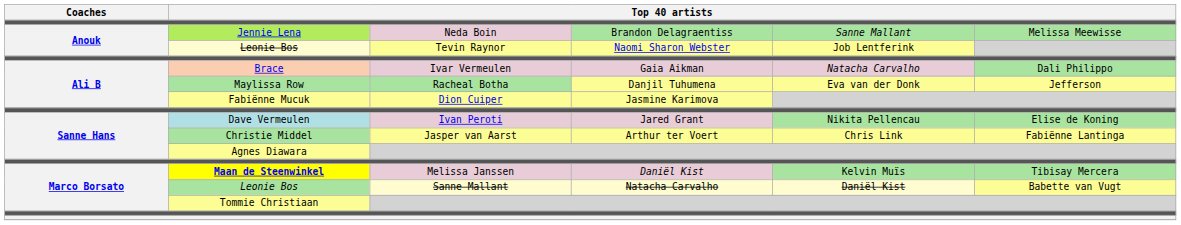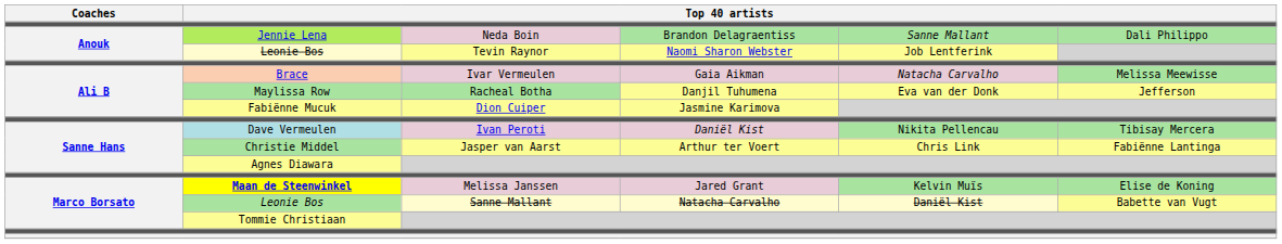Jennie Lena | column 6: Melissa Meewisse -> Dali Philippo
Brace | column 6: Dali Philippo -> Melissa Meewisse
Dave Vermeulen | column 4: Jared Grant -> Daniël Kist
Dave Vermeulen | column 6: Elise de Koning -> Tibisay Mercera
Maan de Steenwinkel | column 4: Daniël Kist -> Jared Grant
Maan de Steenwinkel | column 6: Tibisay Mercera -> Elise de Koning
